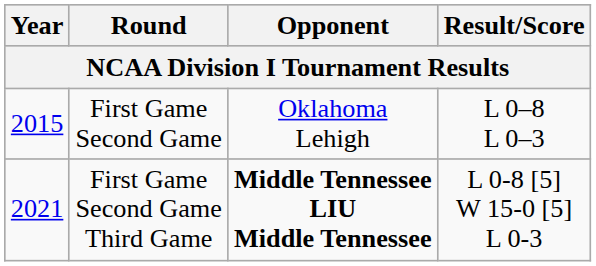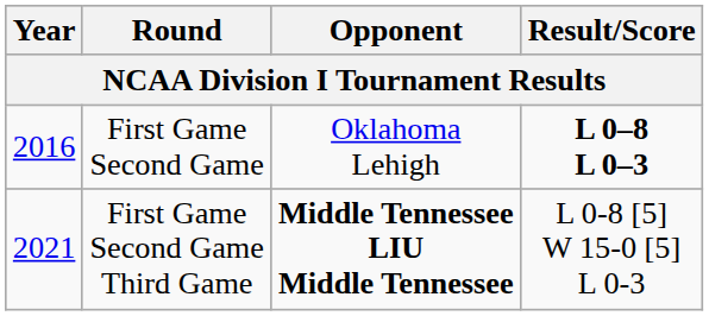First Game Second Game | Year: 2015 -> 2016
First Game Second Game | Result/Score: normal -> bold
